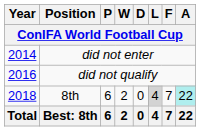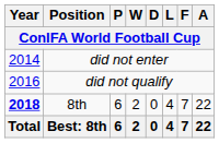8th | Year: normal -> bold
8th | L: lightgrey background -> no background
8th | A: paleturquoise background -> no background
